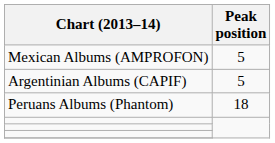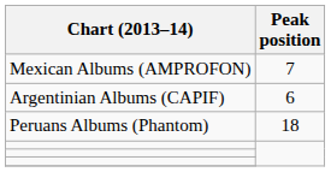row 2 | Peak position: 5 -> 7
row 3 | Peak position: 5 -> 6
